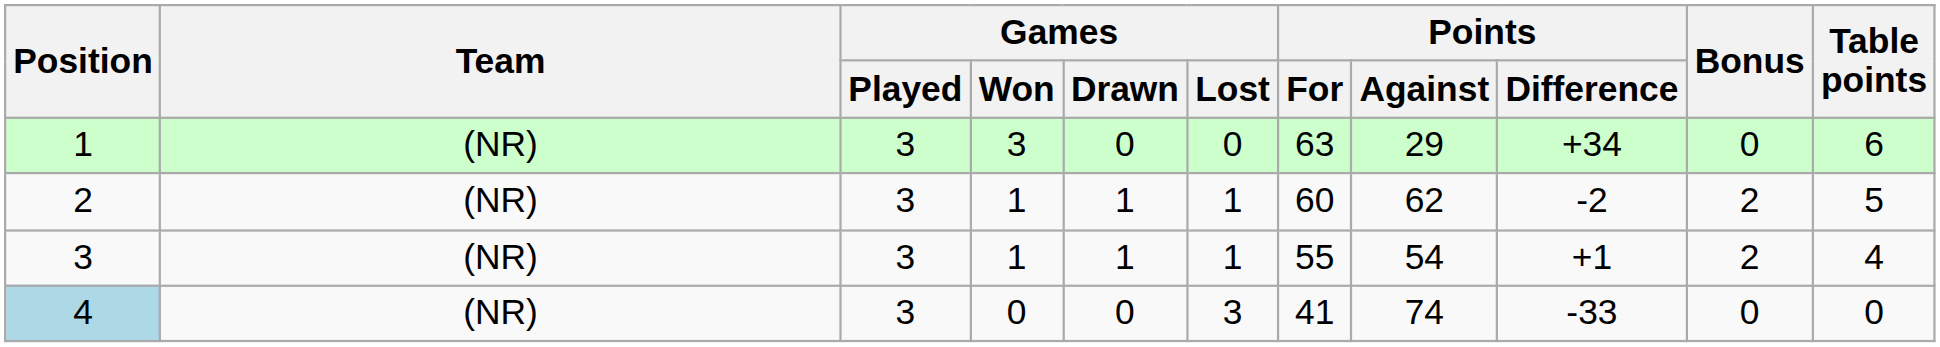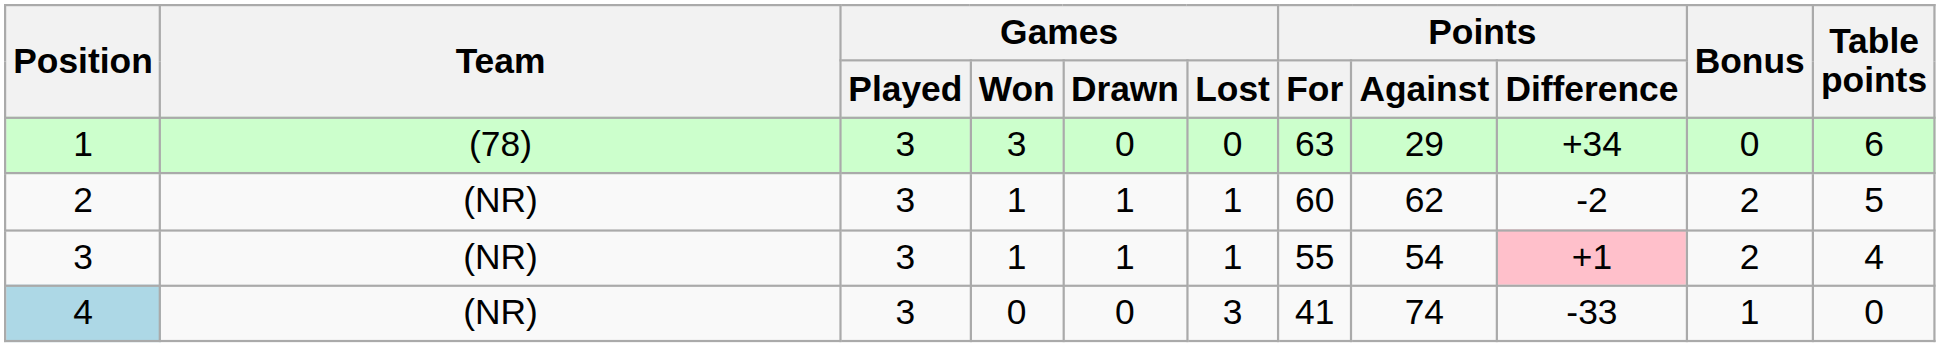row 3 | Team: (NR) -> (78)
row 5 | Points / Difference: no background -> pink background
row 6 | Bonus: 0 -> 1
